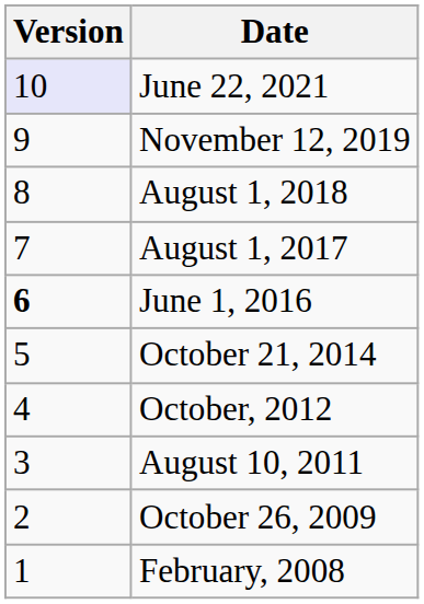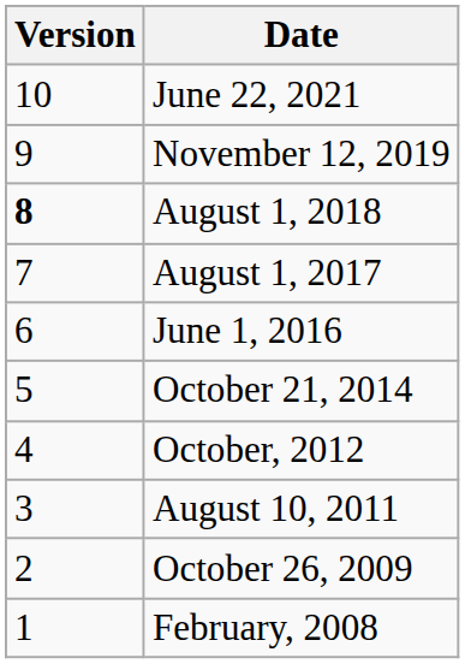June 22, 2021 | Version: lavender background -> no background
August 1, 2018 | Version: normal -> bold
June 1, 2016 | Version: bold -> normal
